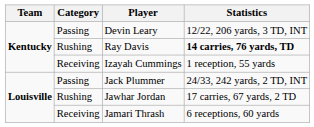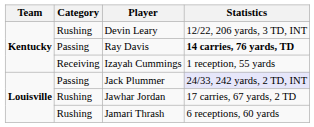Devin Leary | Category: Passing -> Rushing
Ray Davis | Category: Rushing -> Passing
Jack Plummer | Statistics: no background -> lavender background
Jamari Thrash | Category: Receiving -> Rushing
